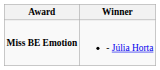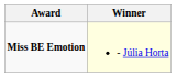Miss BE Emotion | Winner: no background -> lightyellow background
